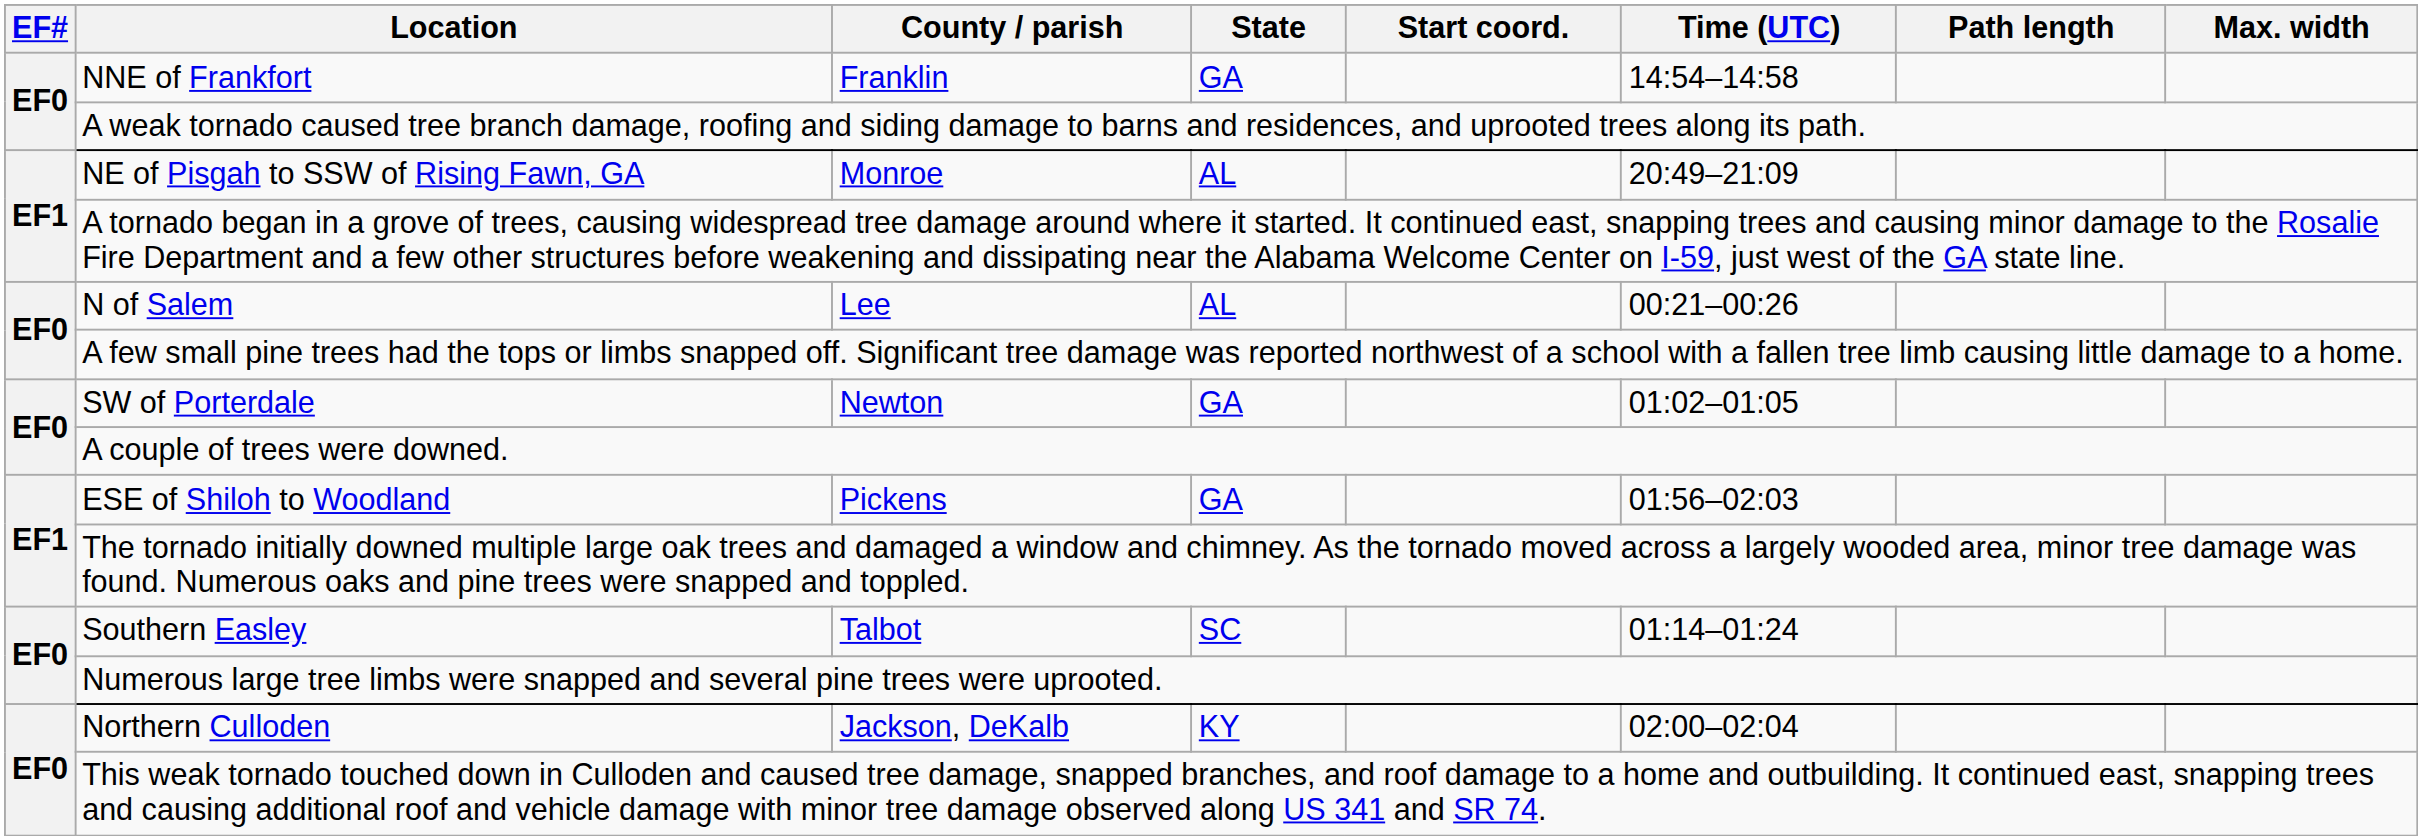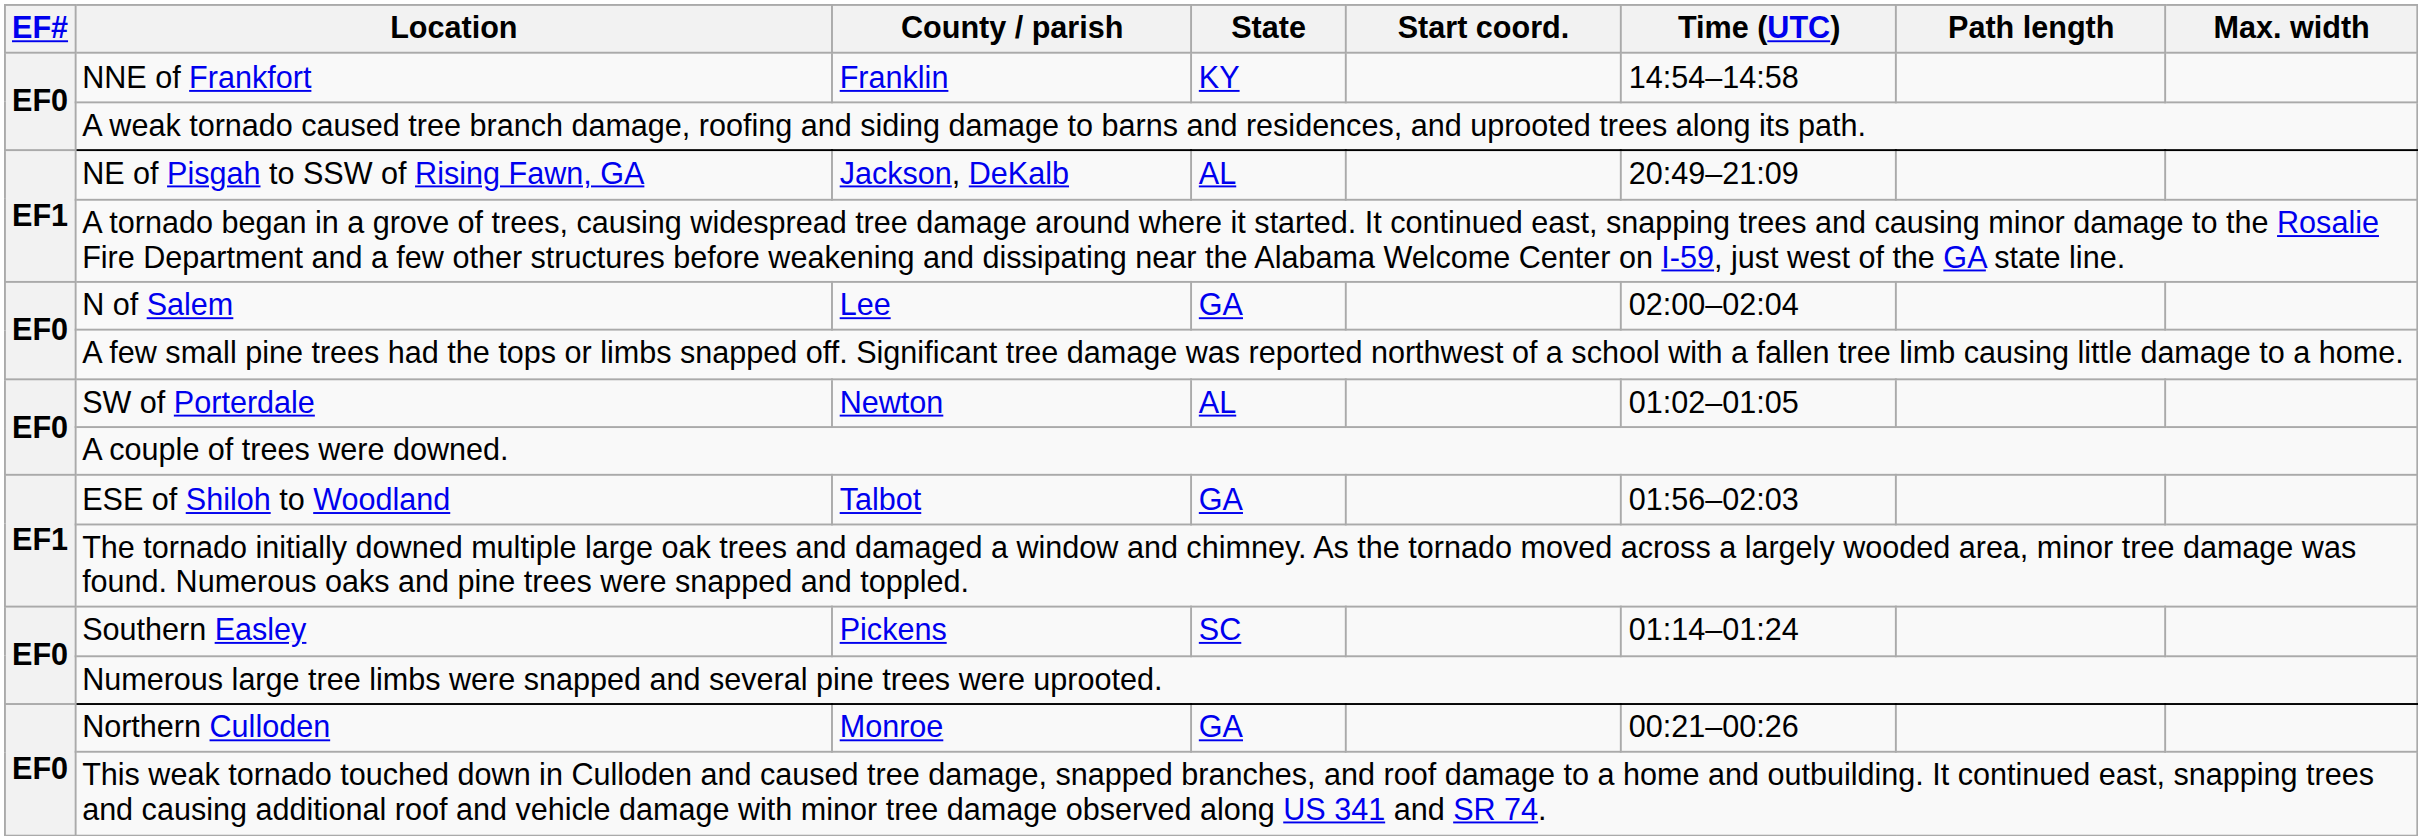NNE of Frankfort | State: GA -> KY
NE of Pisgah to SSW of Rising Fawn, GA | County / parish: Monroe -> Jackson, DeKalb
N of Salem | State: AL -> GA
N of Salem | Time (UTC): 00:21–00:26 -> 02:00–02:04
SW of Porterdale | State: GA -> AL
ESE of Shiloh to Woodland | County / parish: Pickens -> Talbot
Southern Easley | County / parish: Talbot -> Pickens
Northern Culloden | County / parish: Jackson, DeKalb -> Monroe
Northern Culloden | State: KY -> GA
Northern Culloden | Time (UTC): 02:00–02:04 -> 00:21–00:26
